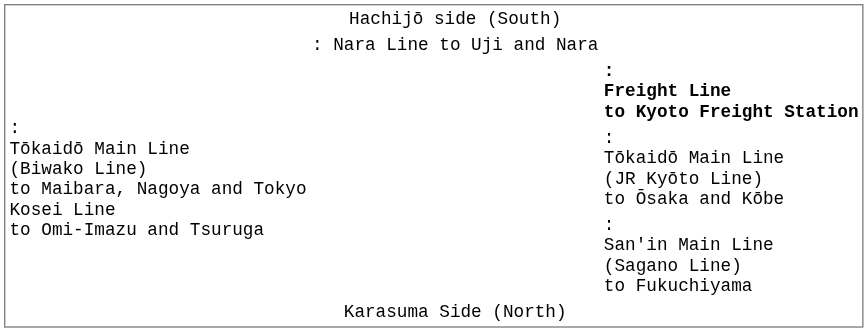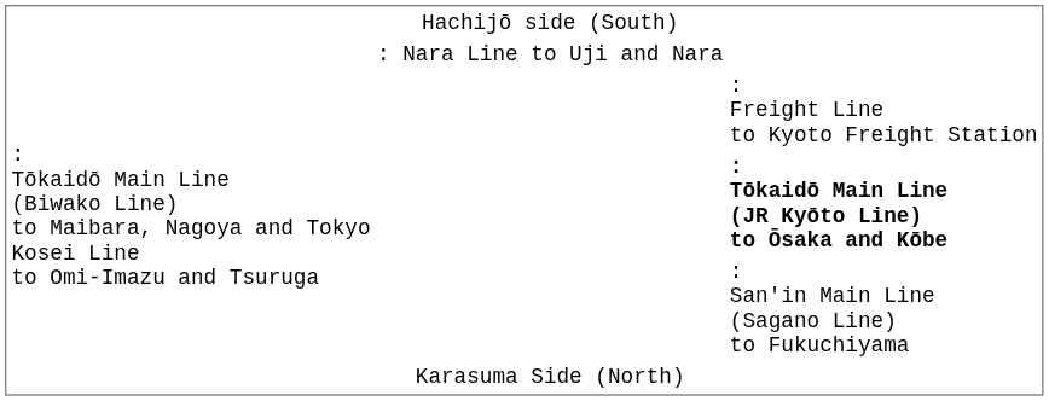: Freight Line to Kyoto Freight Station | column 3: bold -> normal
: Tōkaidō Main Line (JR Kyōto Line) to Ōsaka and Kōbe | column 3: normal -> bold
